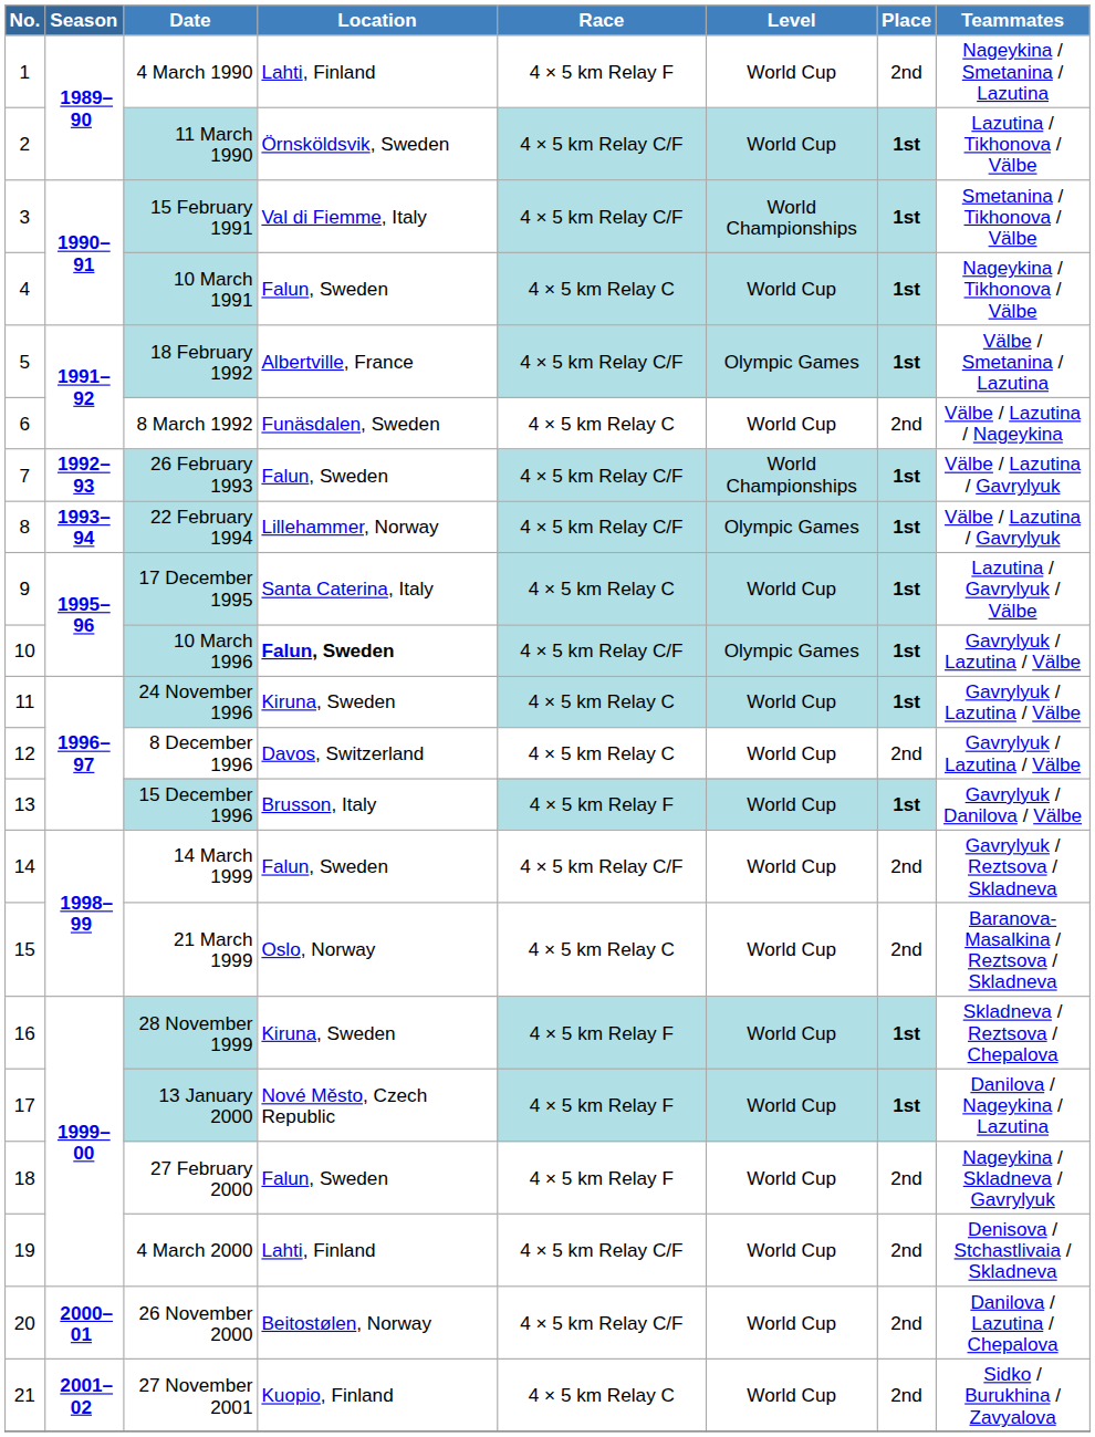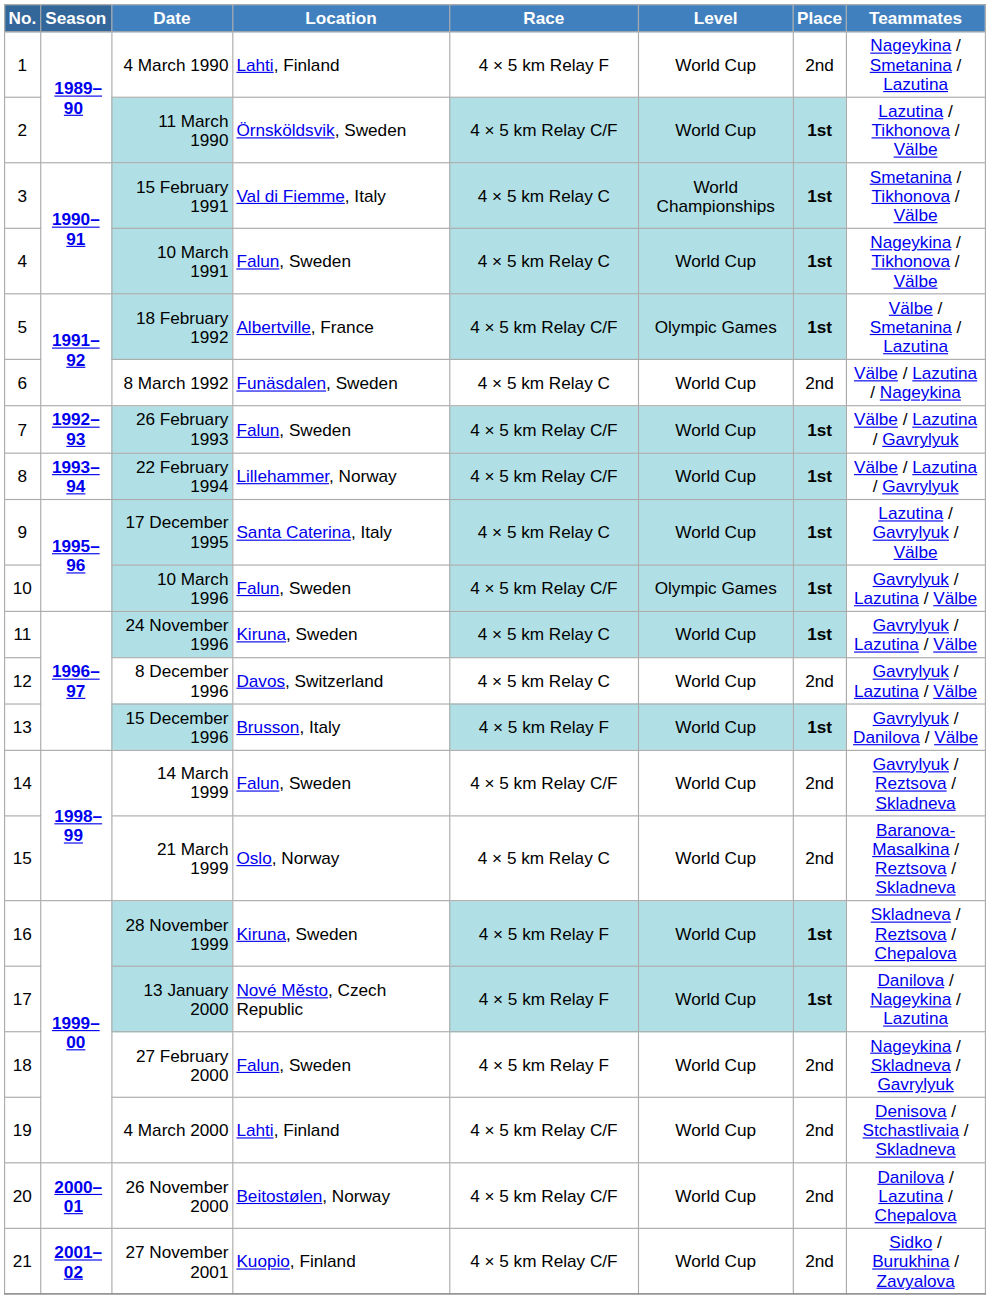15 February 1991 | Race: 4 × 5 km Relay C/F -> 4 × 5 km Relay C
26 February 1993 | Level: World Championships -> World Cup
22 February 1994 | Level: Olympic Games -> World Cup
10 March 1996 | Location: bold -> normal
27 November 2001 | Race: 4 × 5 km Relay C -> 4 × 5 km Relay C/F
